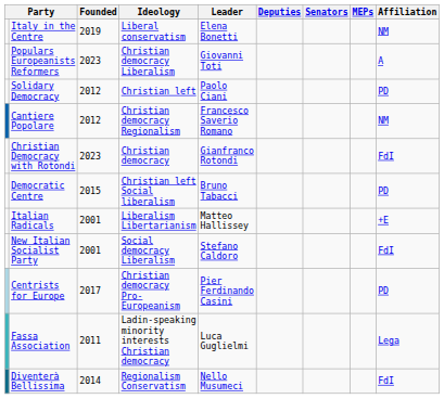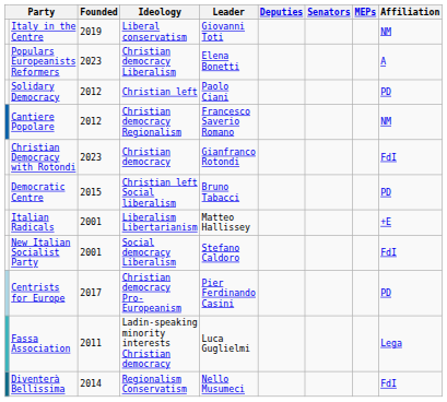Italy in the Centre | Leader: Elena Bonetti -> Giovanni Toti
Populars Europeanists Reformers | Leader: Giovanni Toti -> Elena Bonetti
